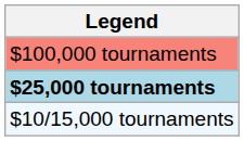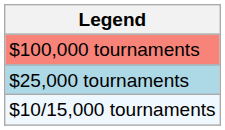row 3 | column 1: bold -> normal
